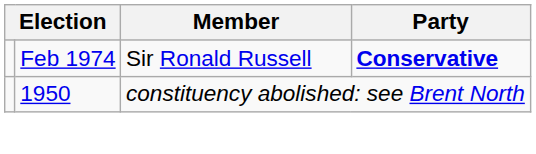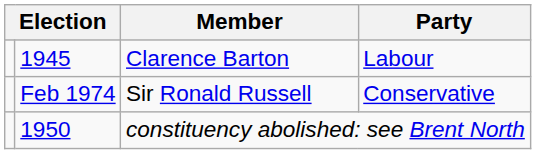+ row: 1945 | Clarence Barton | Labour
Sir Ronald Russell | Party: bold -> normal
